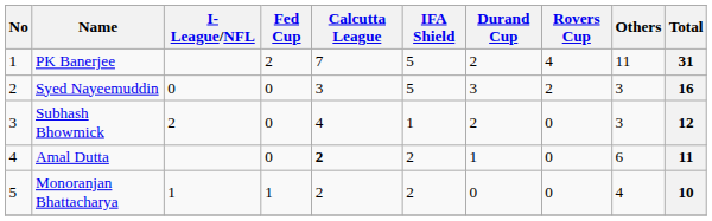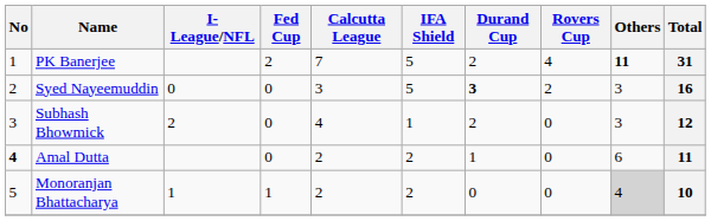PK Banerjee | Others: normal -> bold
Syed Nayeemuddin | Durand Cup: normal -> bold
Amal Dutta | No: normal -> bold
Amal Dutta | Calcutta League: bold -> normal
Monoranjan Bhattacharya | Others: no background -> lightgrey background
